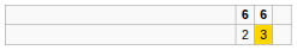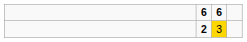row 2 | column 2: normal -> bold
